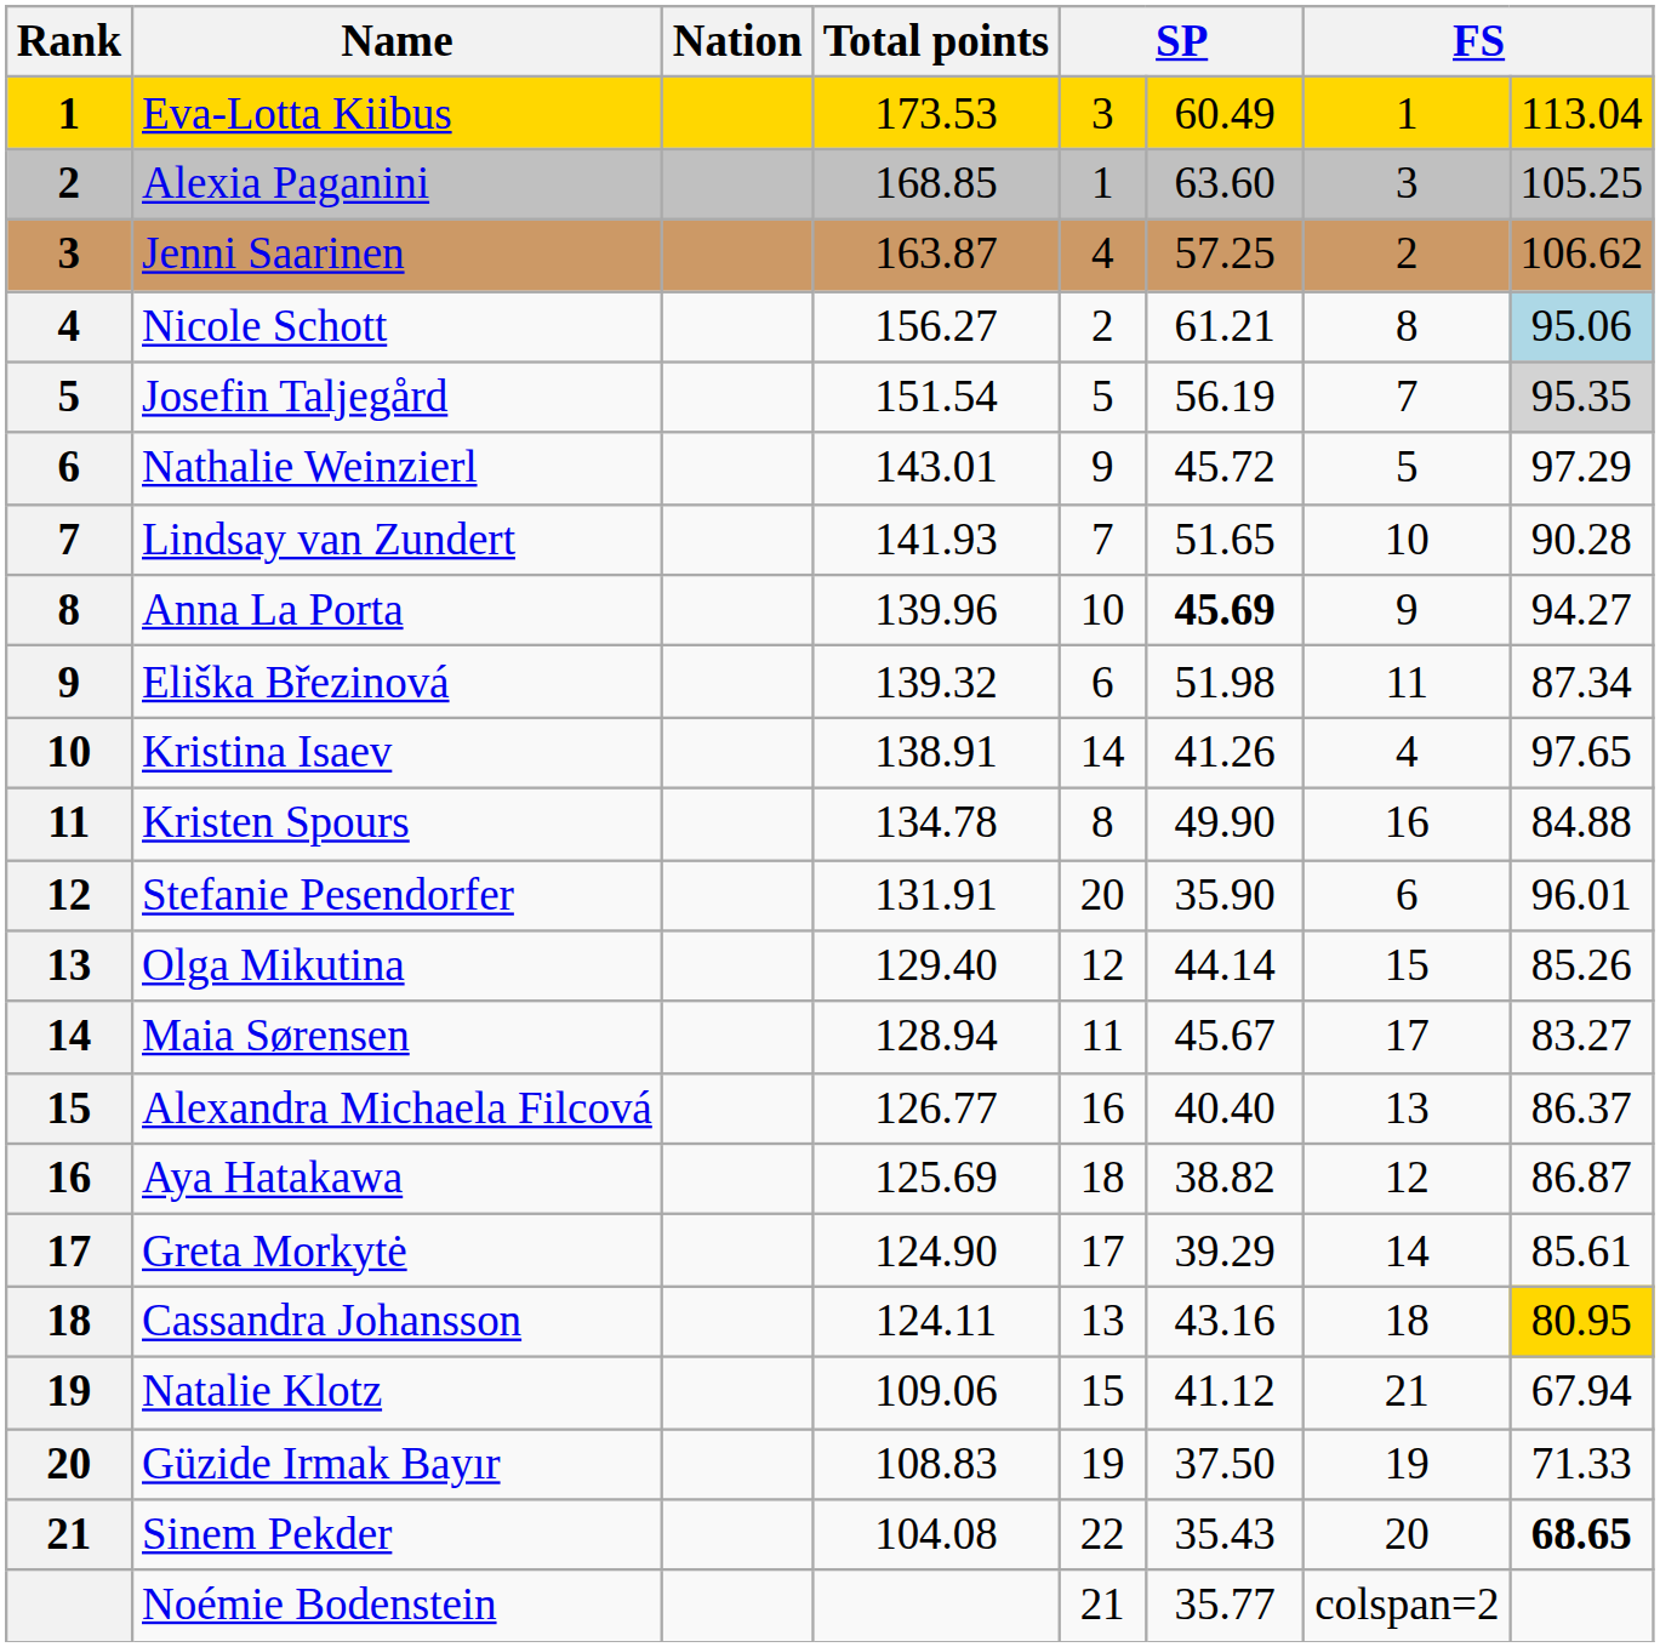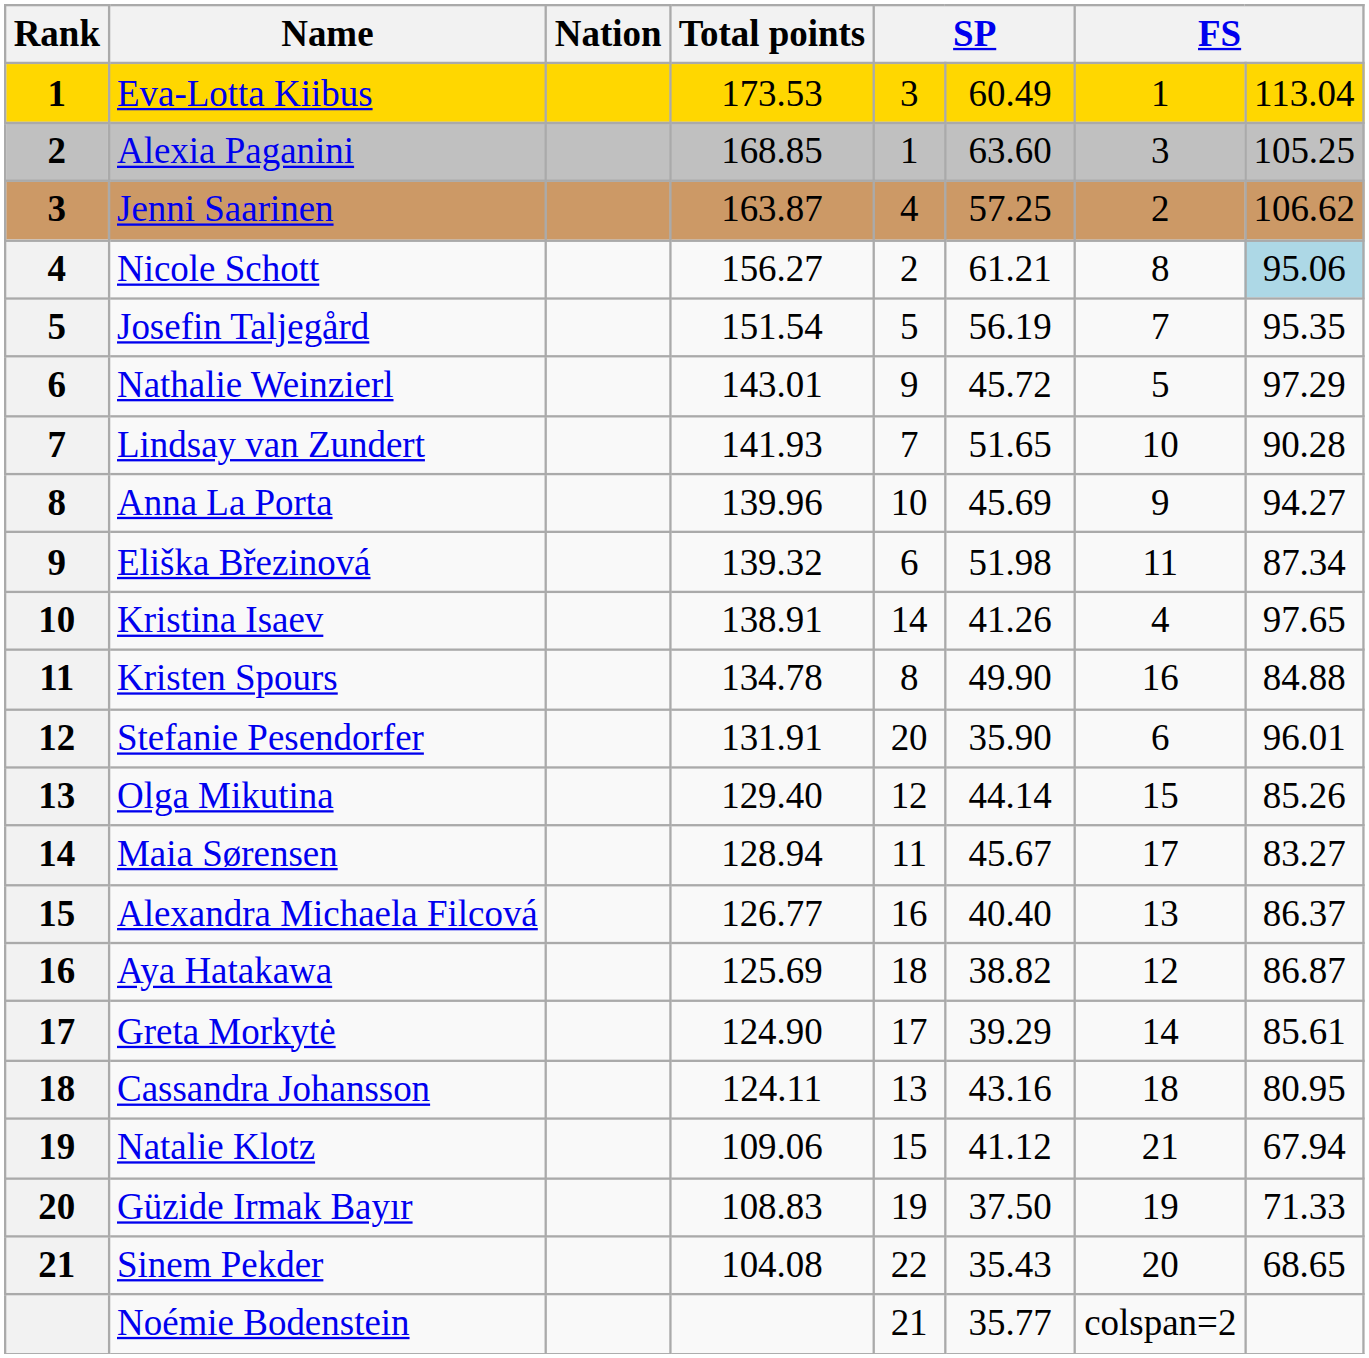Josefin Taljegård | column 8: lightgrey background -> no background
Anna La Porta | column 6: bold -> normal
Cassandra Johansson | column 8: gold background -> no background
Sinem Pekder | column 8: bold -> normal
